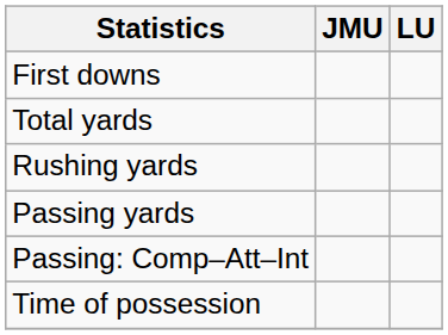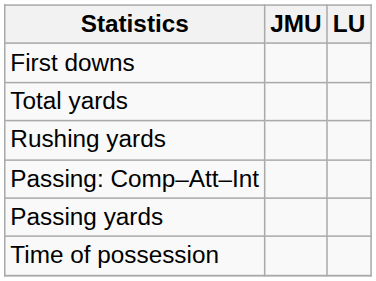rows swapped: Passing yards <-> Passing: Comp–Att–Int
